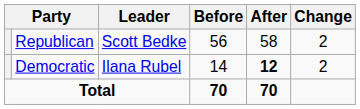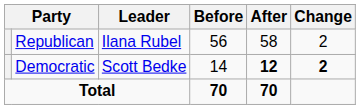Republican | Leader: Scott Bedke -> Ilana Rubel
Democratic | Leader: Ilana Rubel -> Scott Bedke
Democratic | Change: normal -> bold
